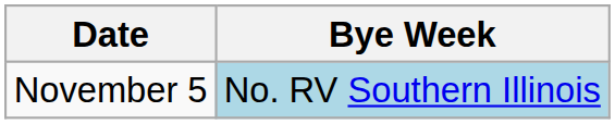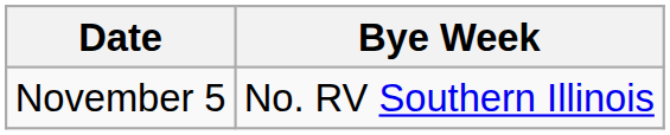November 5 | Bye Week: lightblue background -> no background
